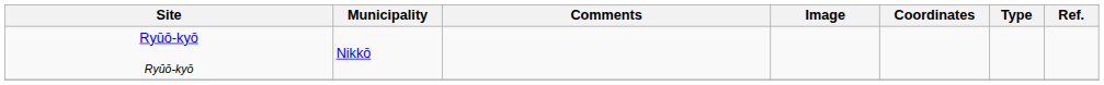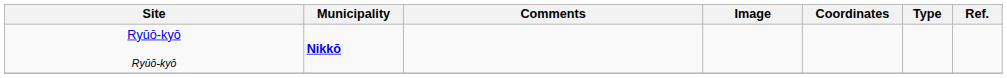Ryūō-kyō Ryūō-kyō | Municipality: normal -> bold
